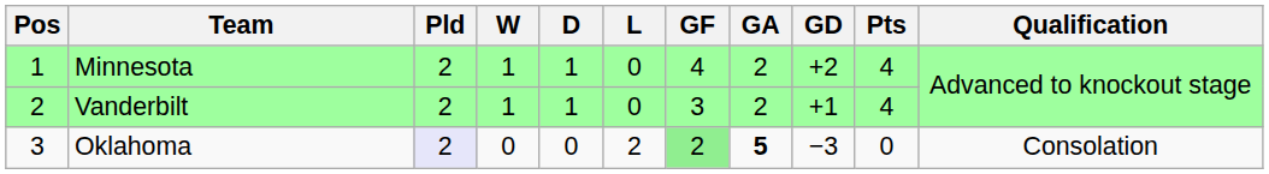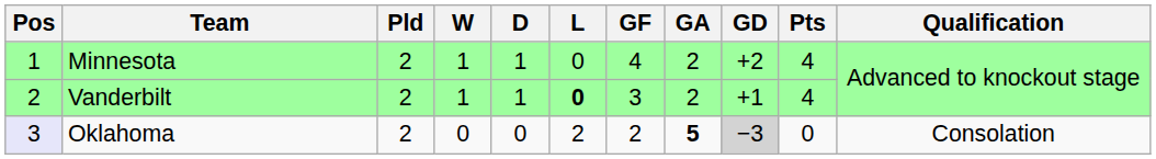Vanderbilt | L: normal -> bold
Oklahoma | Pos: no background -> lavender background
Oklahoma | Pld: lavender background -> no background
Oklahoma | GF: lightgreen background -> no background
Oklahoma | GD: no background -> lightgrey background
